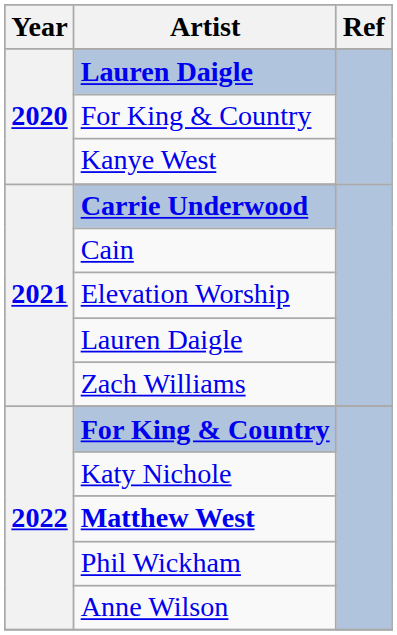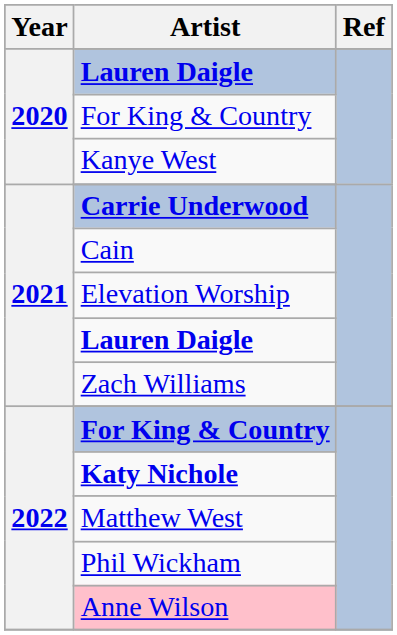2021 / Lauren Daigle | Artist: normal -> bold
Katy Nichole | Artist: normal -> bold
Matthew West | Artist: bold -> normal
Anne Wilson | Artist: no background -> pink background
